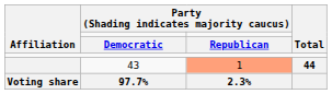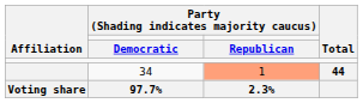44 | column 2: 43 -> 34
